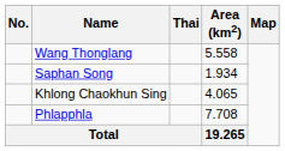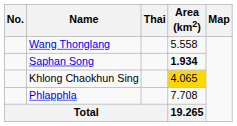Saphan Song | Area (km2): normal -> bold
Khlong Chaokhun Sing | Area (km2): no background -> gold background
